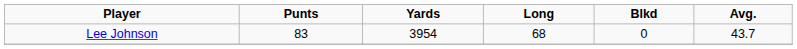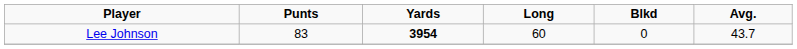Lee Johnson | Yards: normal -> bold
Lee Johnson | Long: 68 -> 60
